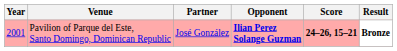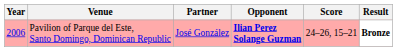row 2 | Year: 2001 -> 2006
row 2 | Score: bold -> normal
